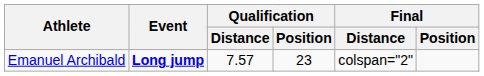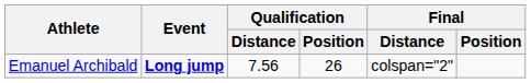Emanuel Archibald | Qualification / Distance: 7.57 -> 7.56
Emanuel Archibald | Qualification / Position: 23 -> 26
